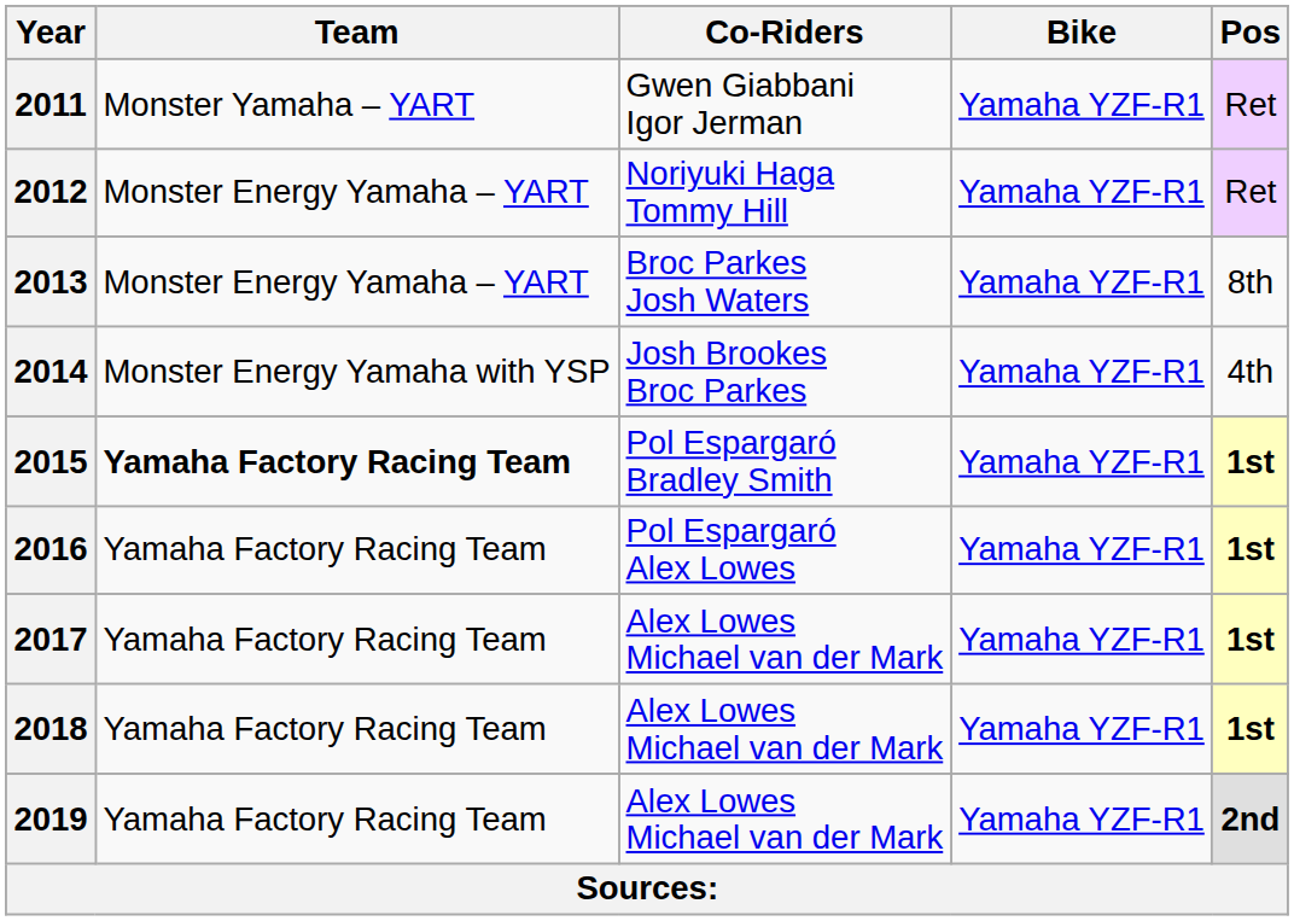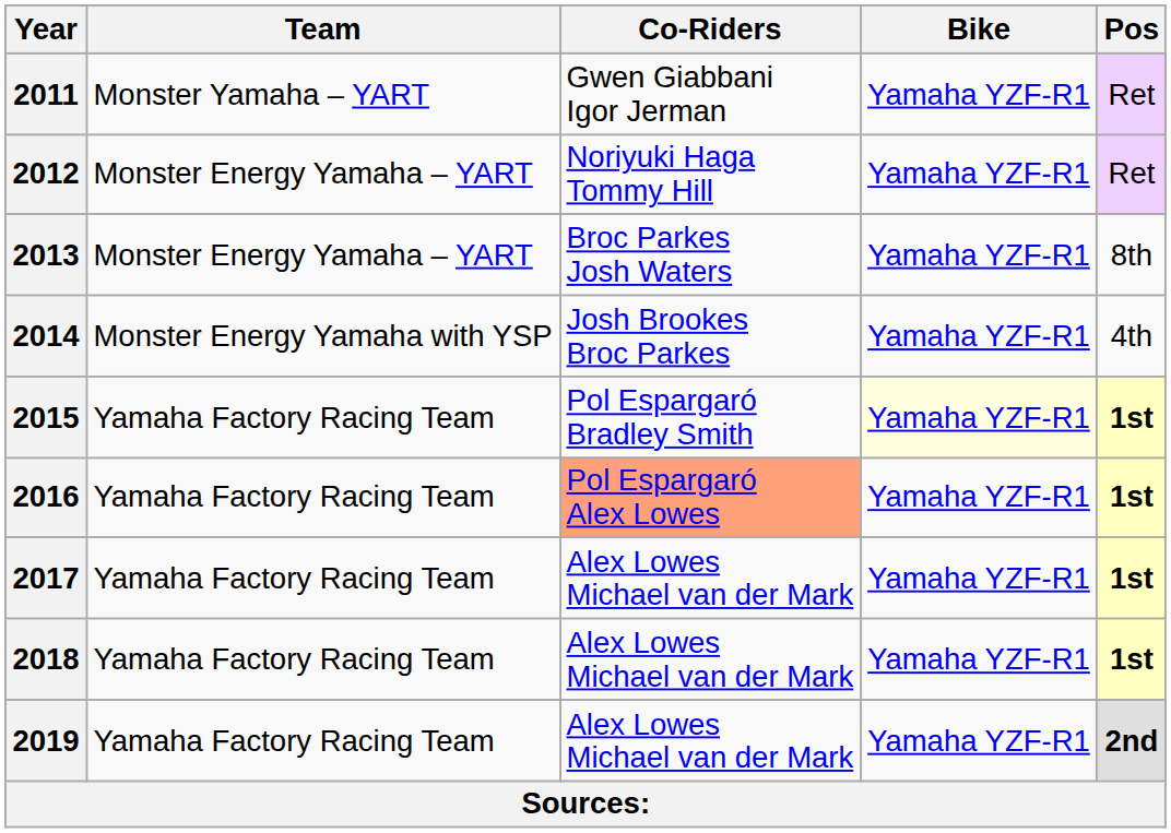2015 | Team: bold -> normal
2015 | Bike: no background -> lightyellow background
2016 | Co-Riders: no background -> lightsalmon background
